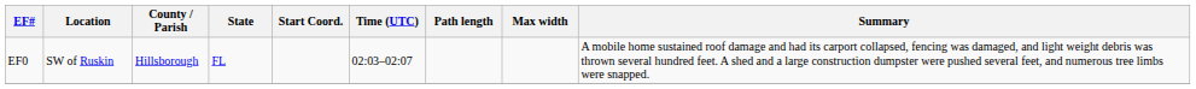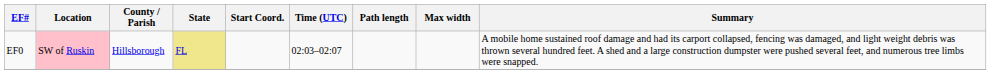EF0 | Location: no background -> pink background
EF0 | State: no background -> khaki background
